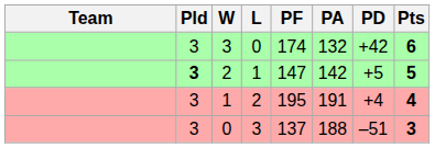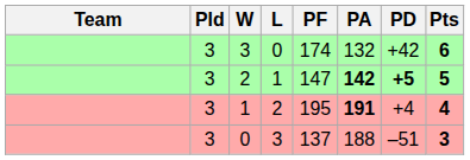row 3 | Pld: bold -> normal
row 3 | PA: normal -> bold
row 3 | PD: normal -> bold
row 4 | PA: normal -> bold
